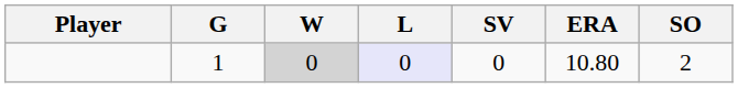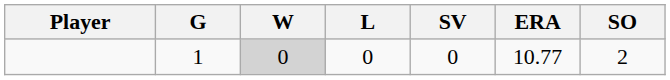row 2 | L: lavender background -> no background
row 2 | ERA: 10.80 -> 10.77
